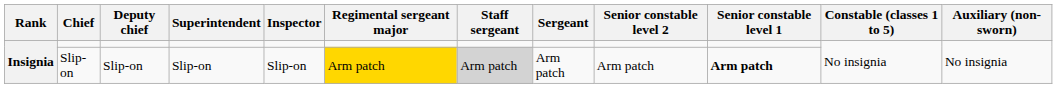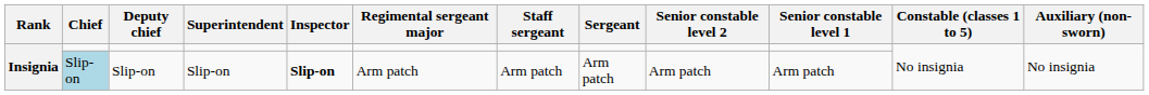row 3 | Chief: no background -> lightblue background
row 3 | Inspector: normal -> bold
row 3 | Regimental sergeant major: gold background -> no background
row 3 | Staff sergeant: lightgrey background -> no background
row 3 | Senior constable level 1: bold -> normal
